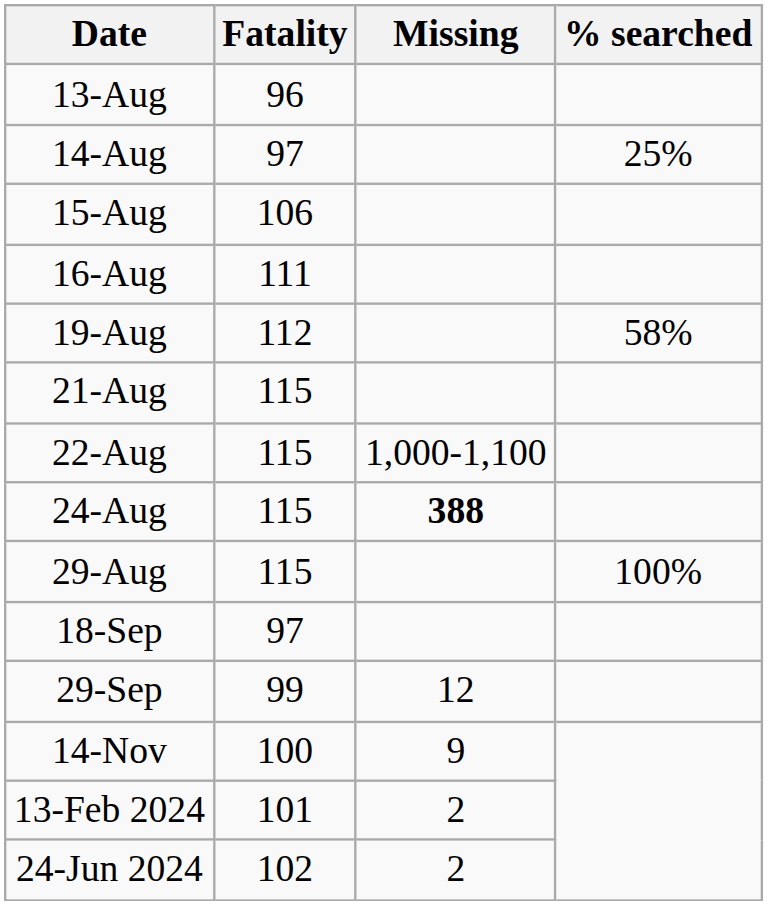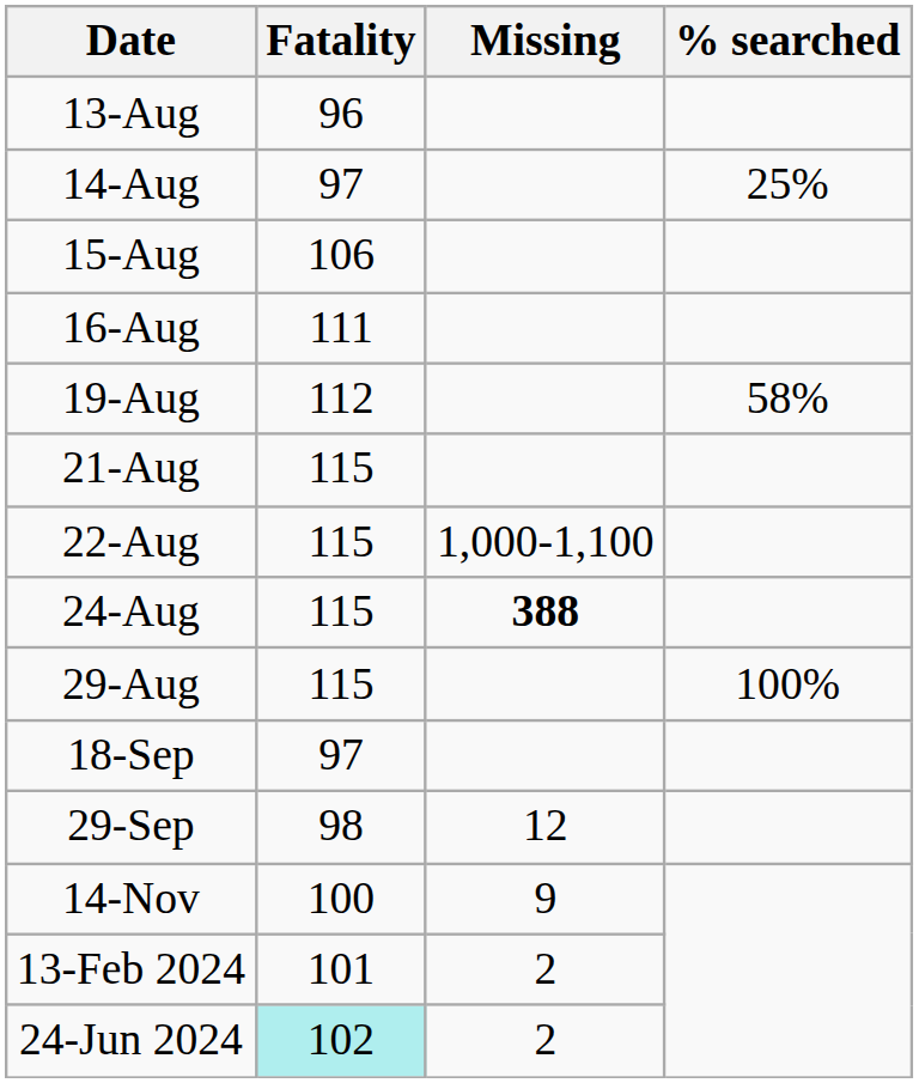29-Sep | Fatality: 99 -> 98
24-Jun 2024 | Fatality: no background -> paleturquoise background
